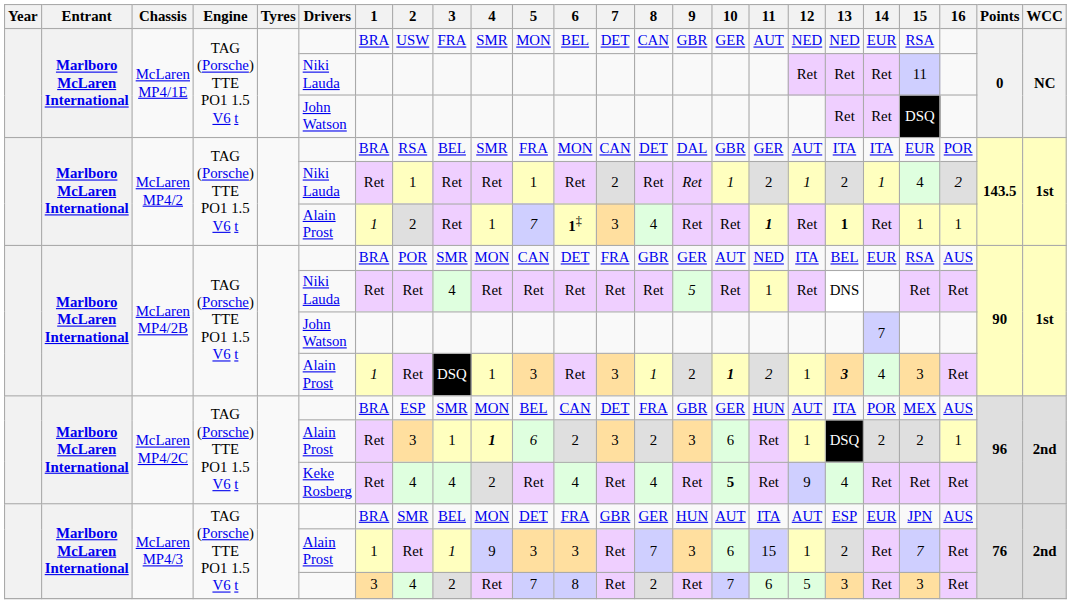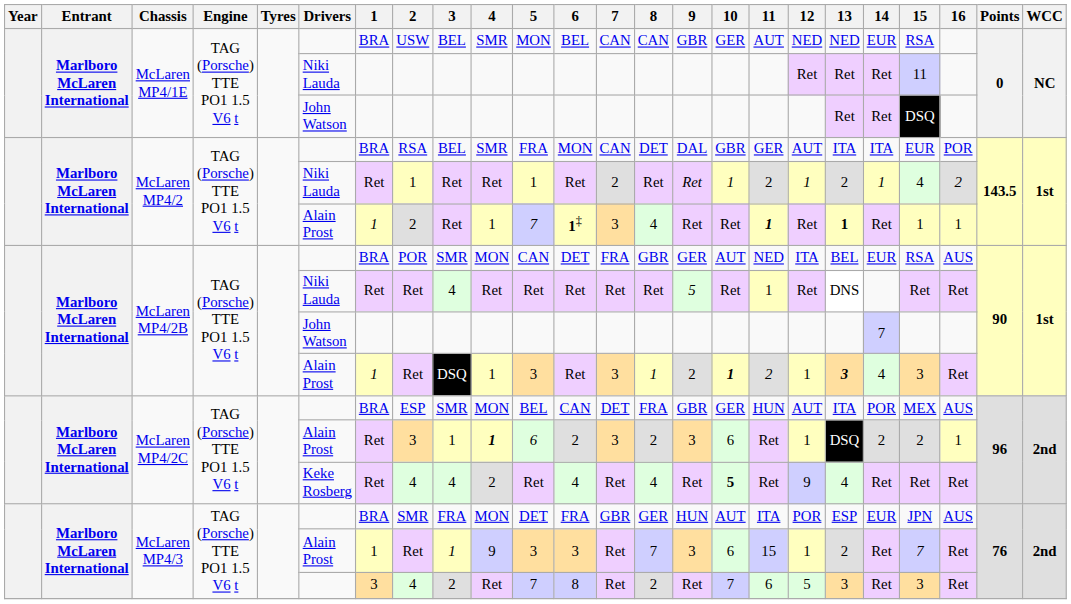row 2 | 3: FRA -> BEL
row 2 | 7: DET -> CAN
row 15 | 3: BEL -> FRA
row 15 | 12: AUT -> POR
